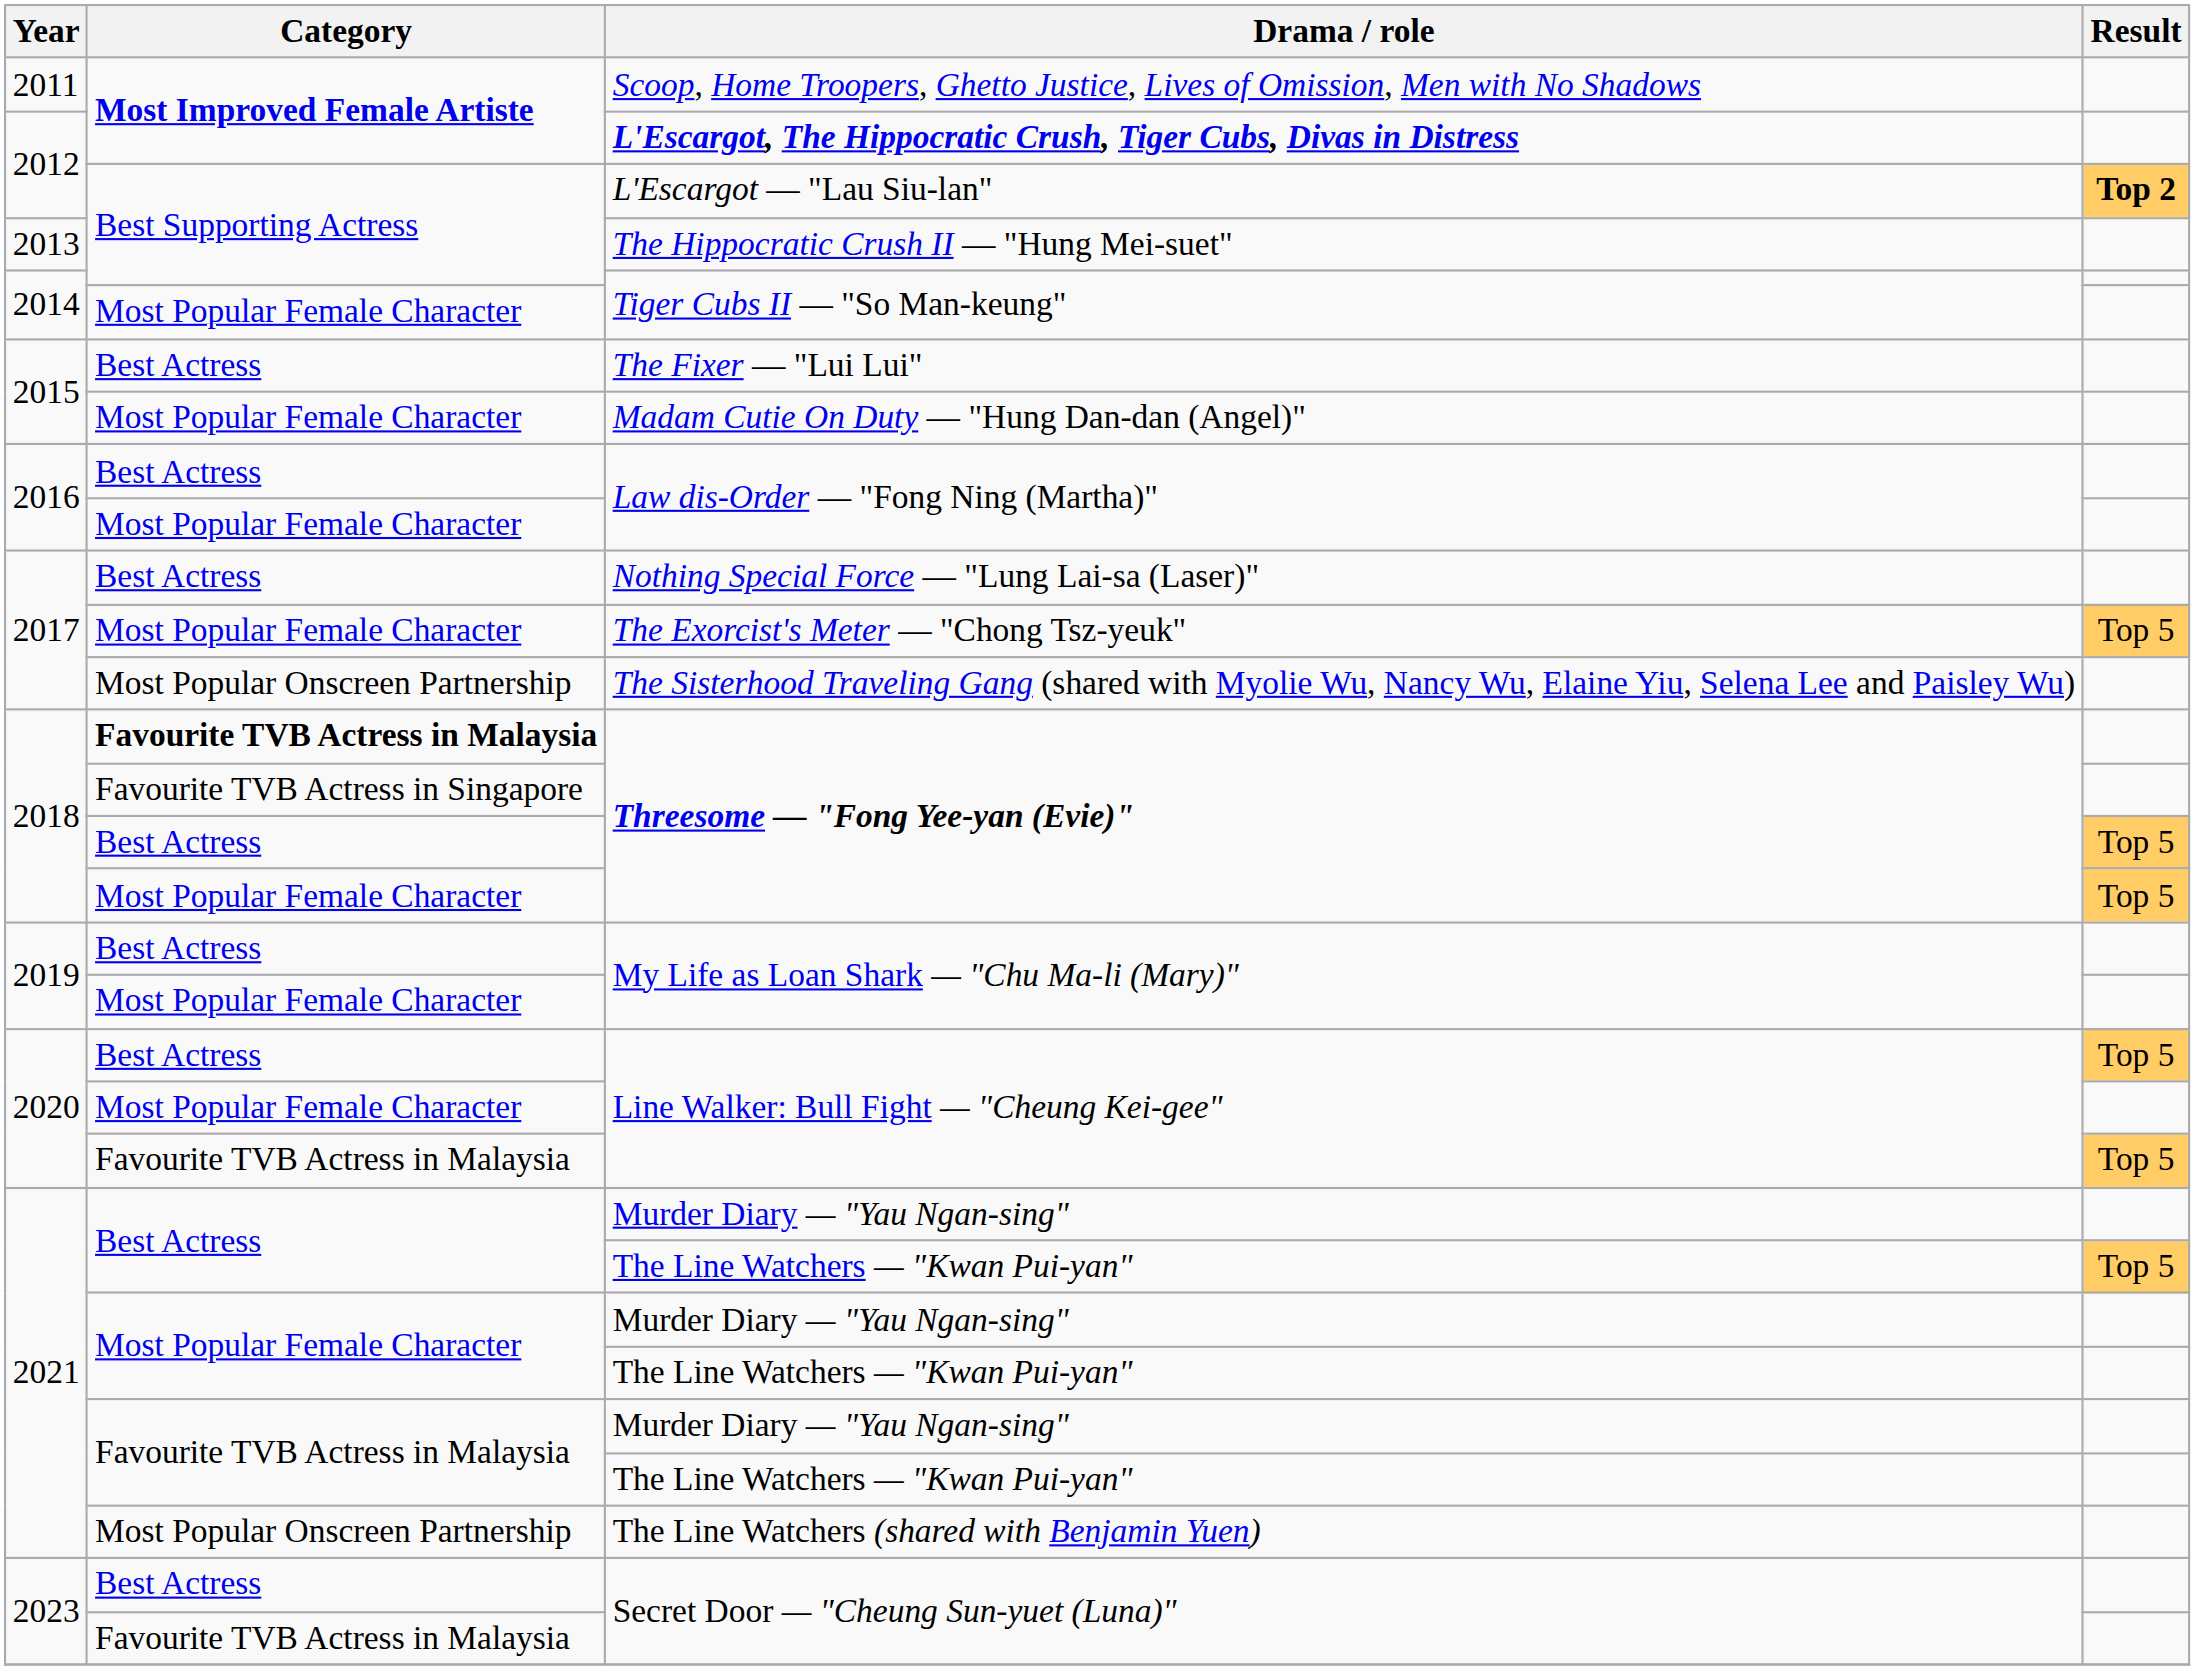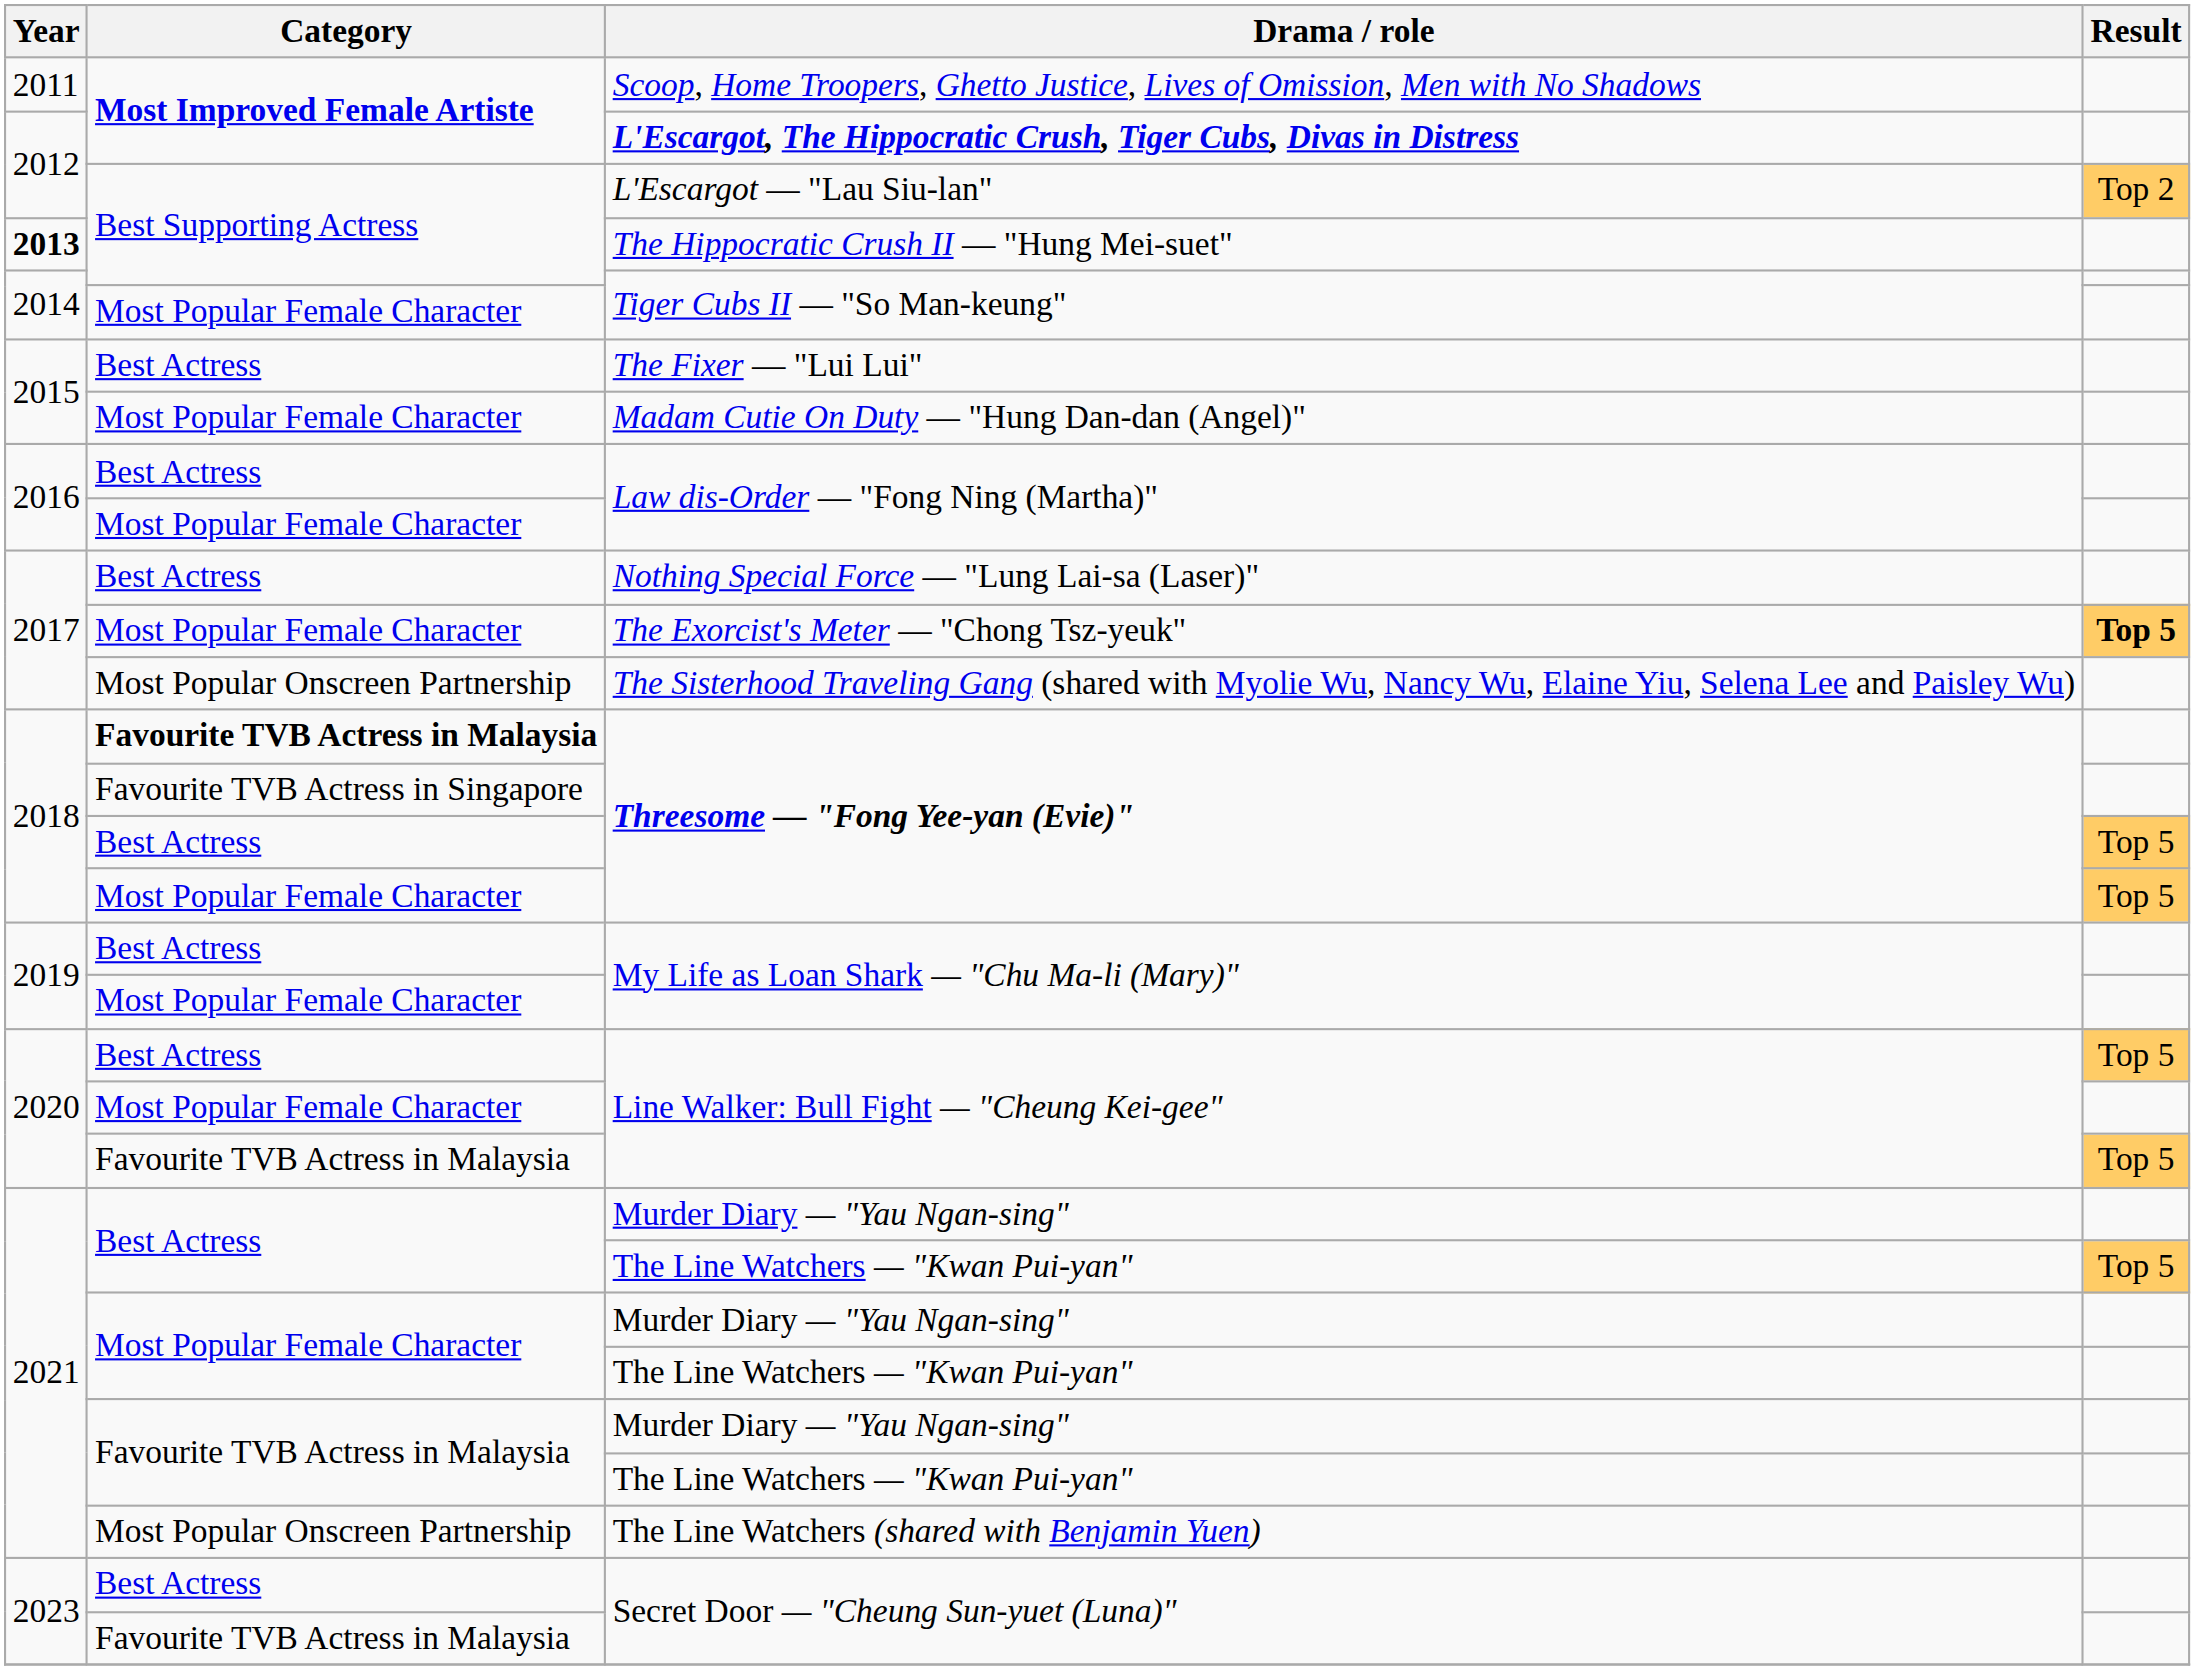L'Escargot — "Lau Siu-lan" | Result: bold -> normal
The Hippocratic Crush II — "Hung Mei-suet" | Year: normal -> bold
The Exorcist's Meter — "Chong Tsz-yeuk" | Result: normal -> bold
